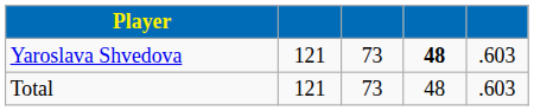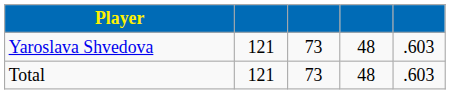Yaroslava Shvedova | column 4: bold -> normal
